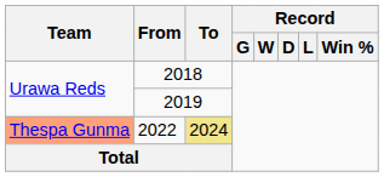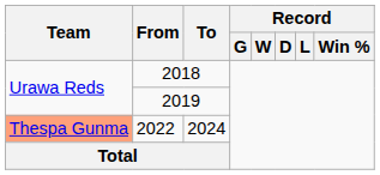2022 | To: khaki background -> no background
